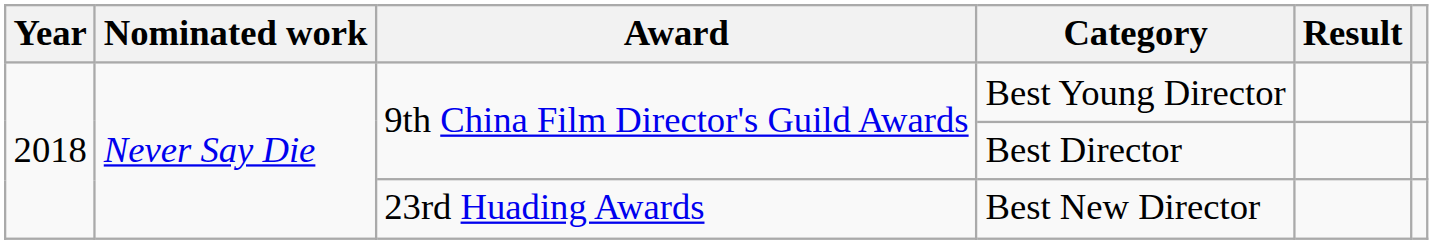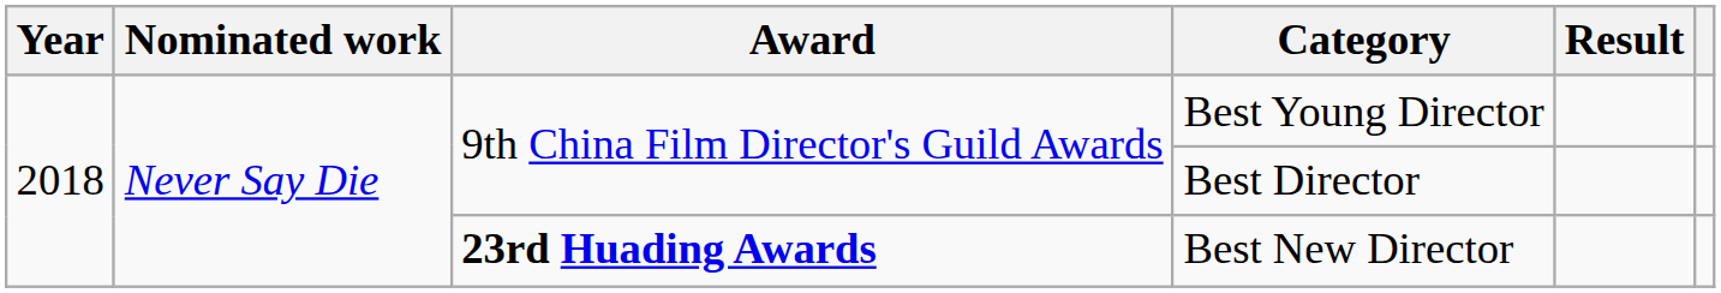Best New Director | Award: normal -> bold
